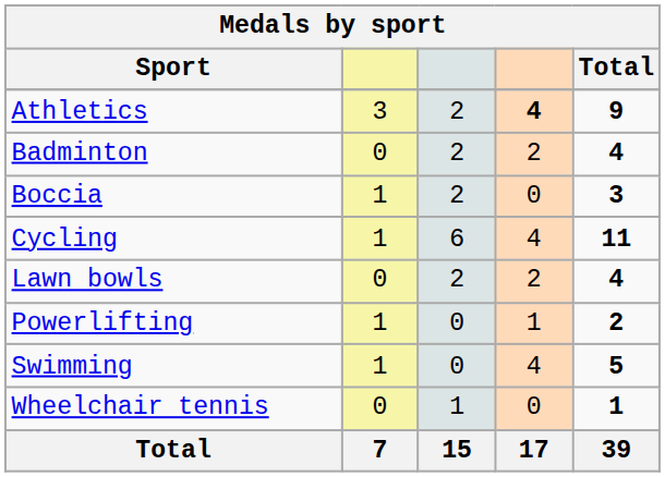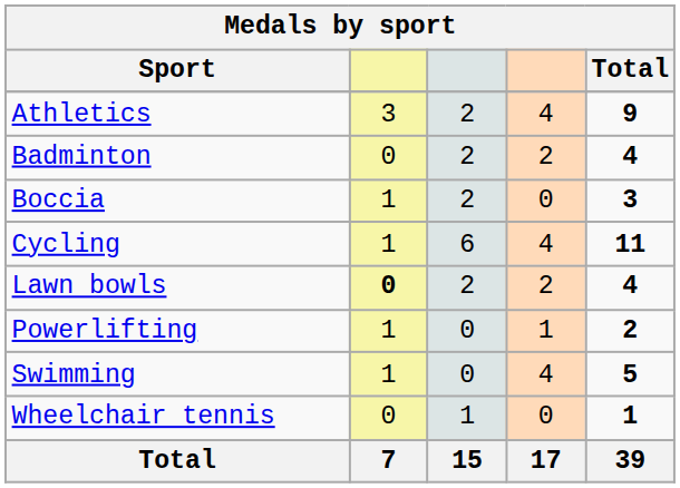Athletics | column 4: bold -> normal
Lawn bowls | column 2: normal -> bold
